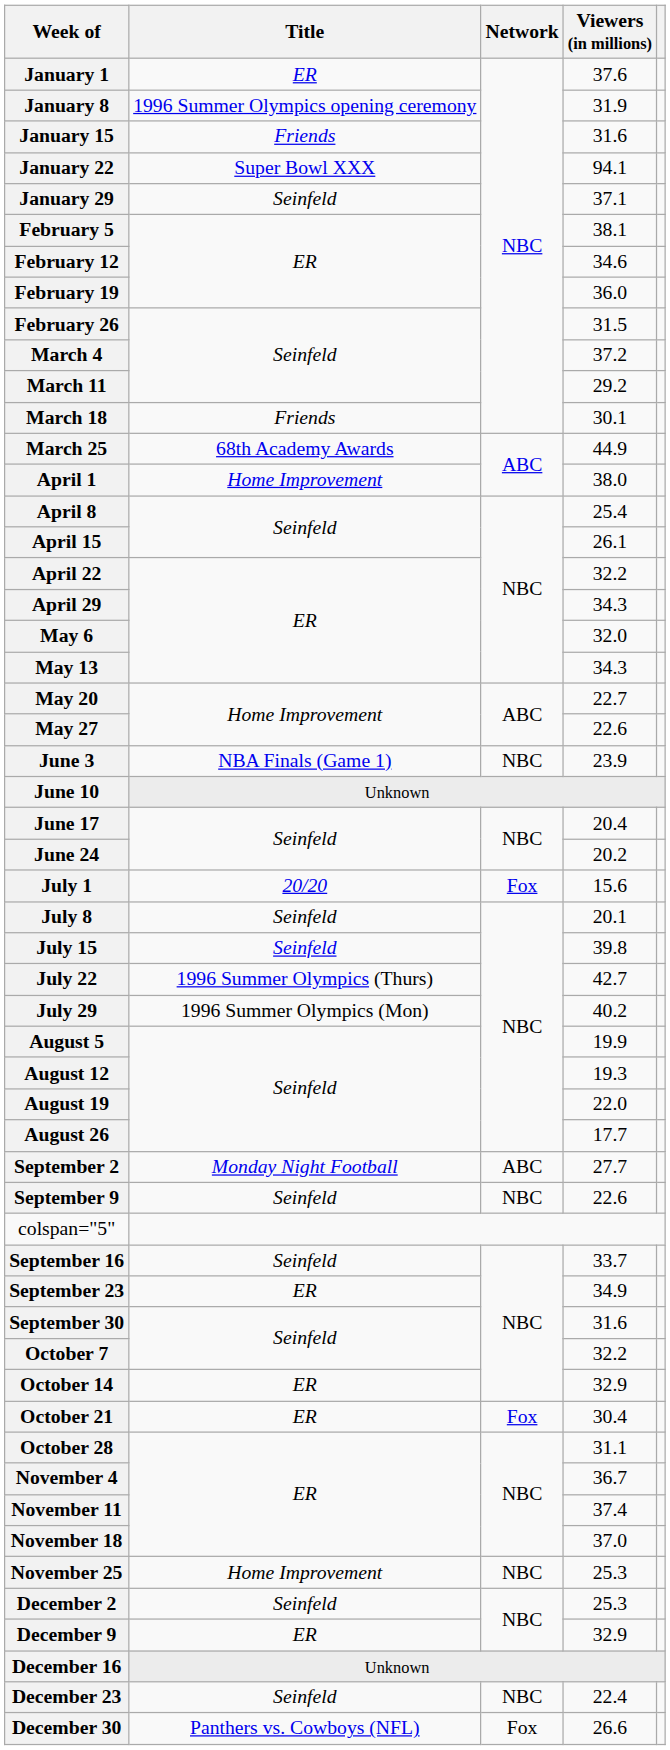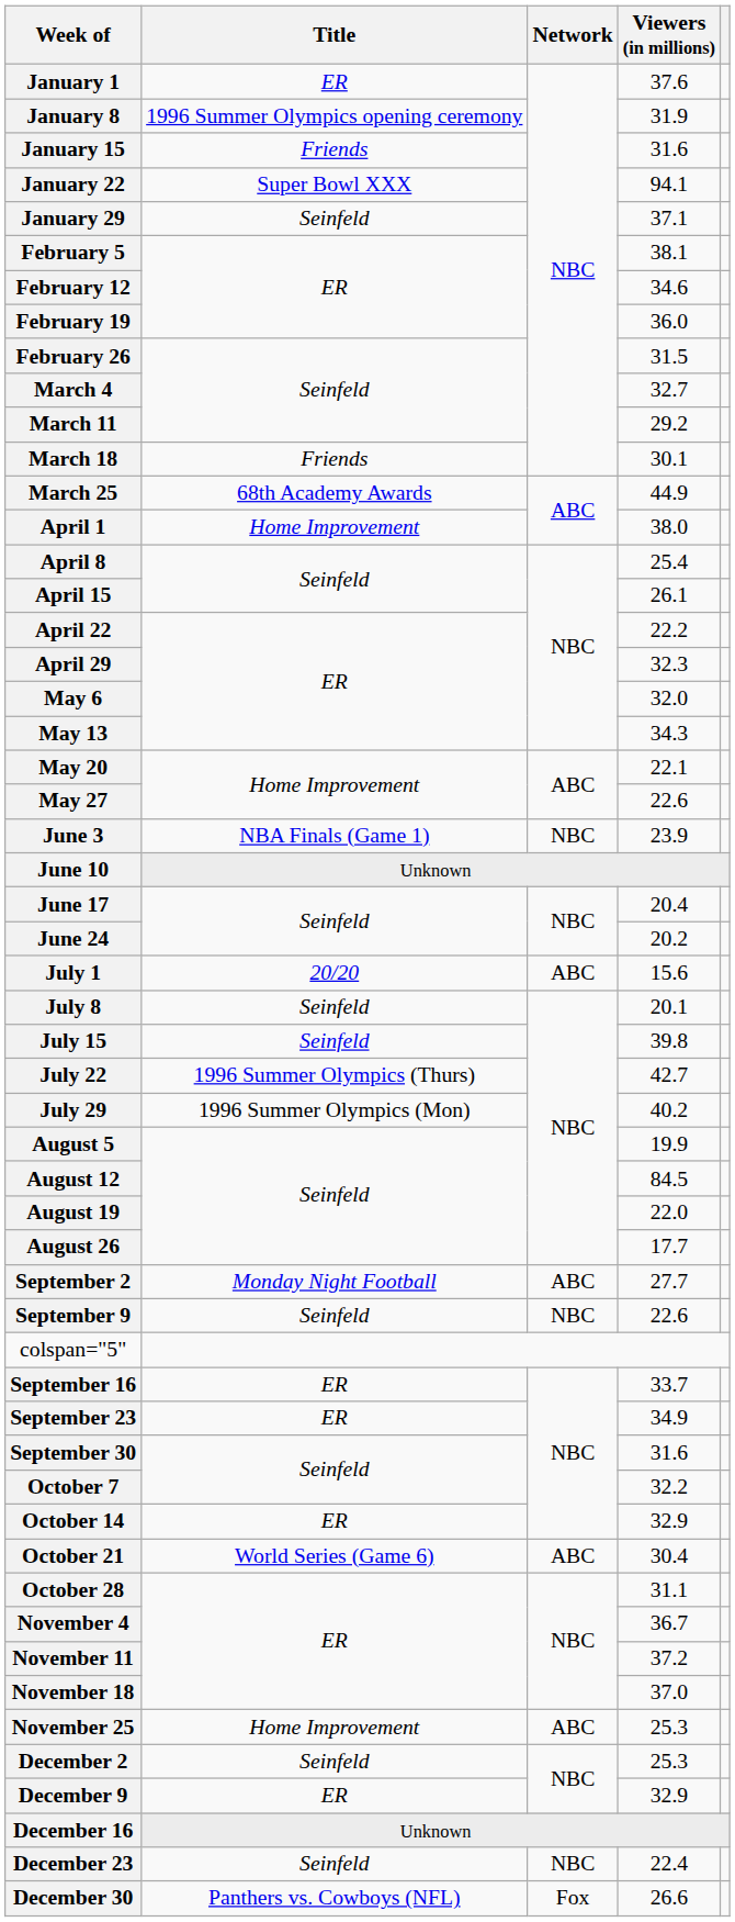March 4 | Viewers (in millions): 37.2 -> 32.7
April 22 | Viewers (in millions): 32.2 -> 22.2
April 29 | Viewers (in millions): 34.3 -> 32.3
May 20 | Viewers (in millions): 22.7 -> 22.1
July 1 | Network: Fox -> ABC
August 12 | Viewers (in millions): 19.3 -> 84.5
September 16 | Title: Seinfeld -> ER
October 21 | Title: ER -> World Series (Game 6)
October 21 | Network: Fox -> ABC
November 11 | Viewers (in millions): 37.4 -> 37.2
November 25 | Network: NBC -> ABC
